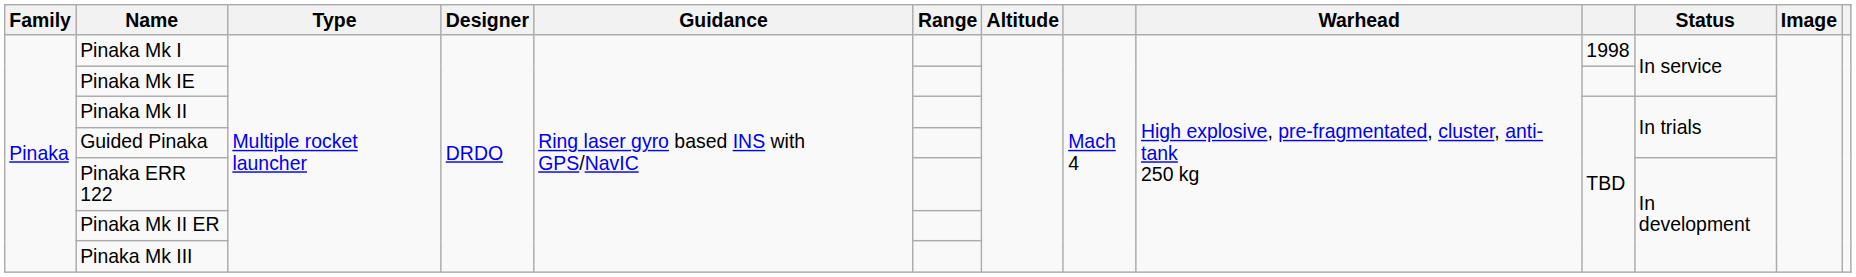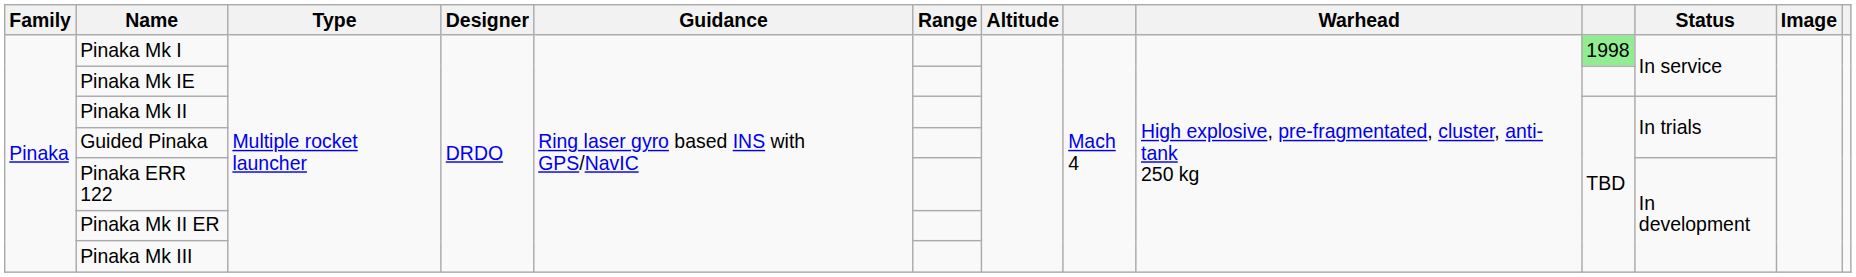Pinaka Mk I | column 10: no background -> lightgreen background
